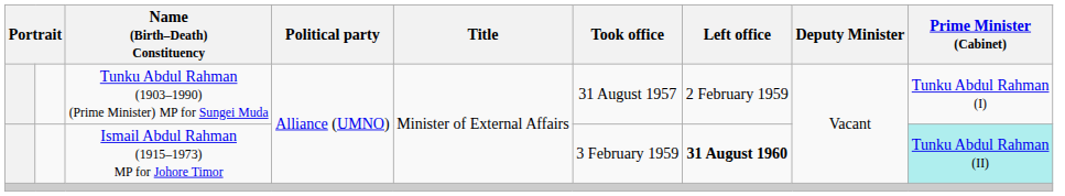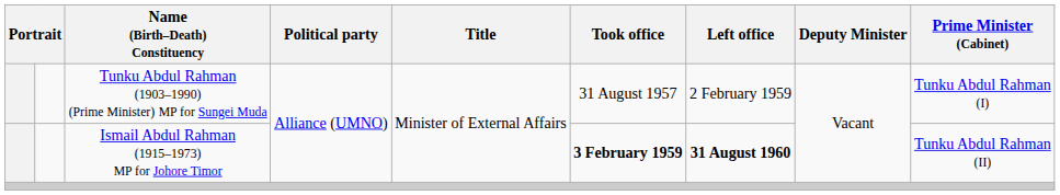Ismail Abdul Rahman (1915–1973) MP for Johore Timor | Took office: normal -> bold
Ismail Abdul Rahman (1915–1973) MP for Johore Timor | Prime Minister (Cabinet): paleturquoise background -> no background
